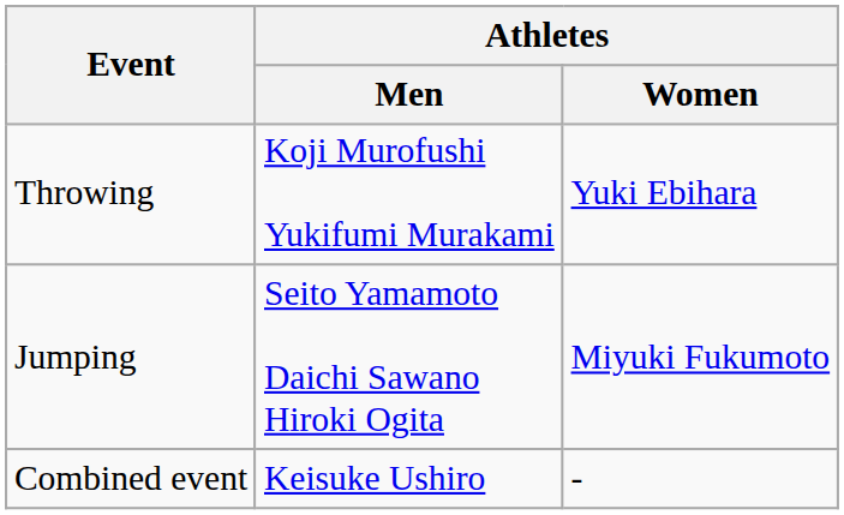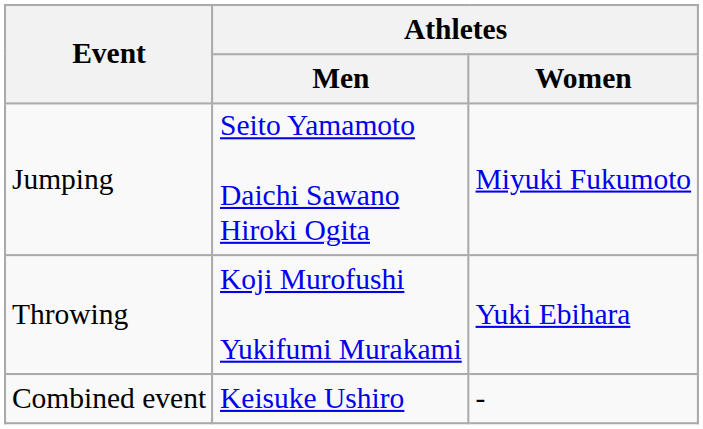rows swapped: Jumping <-> Throwing
